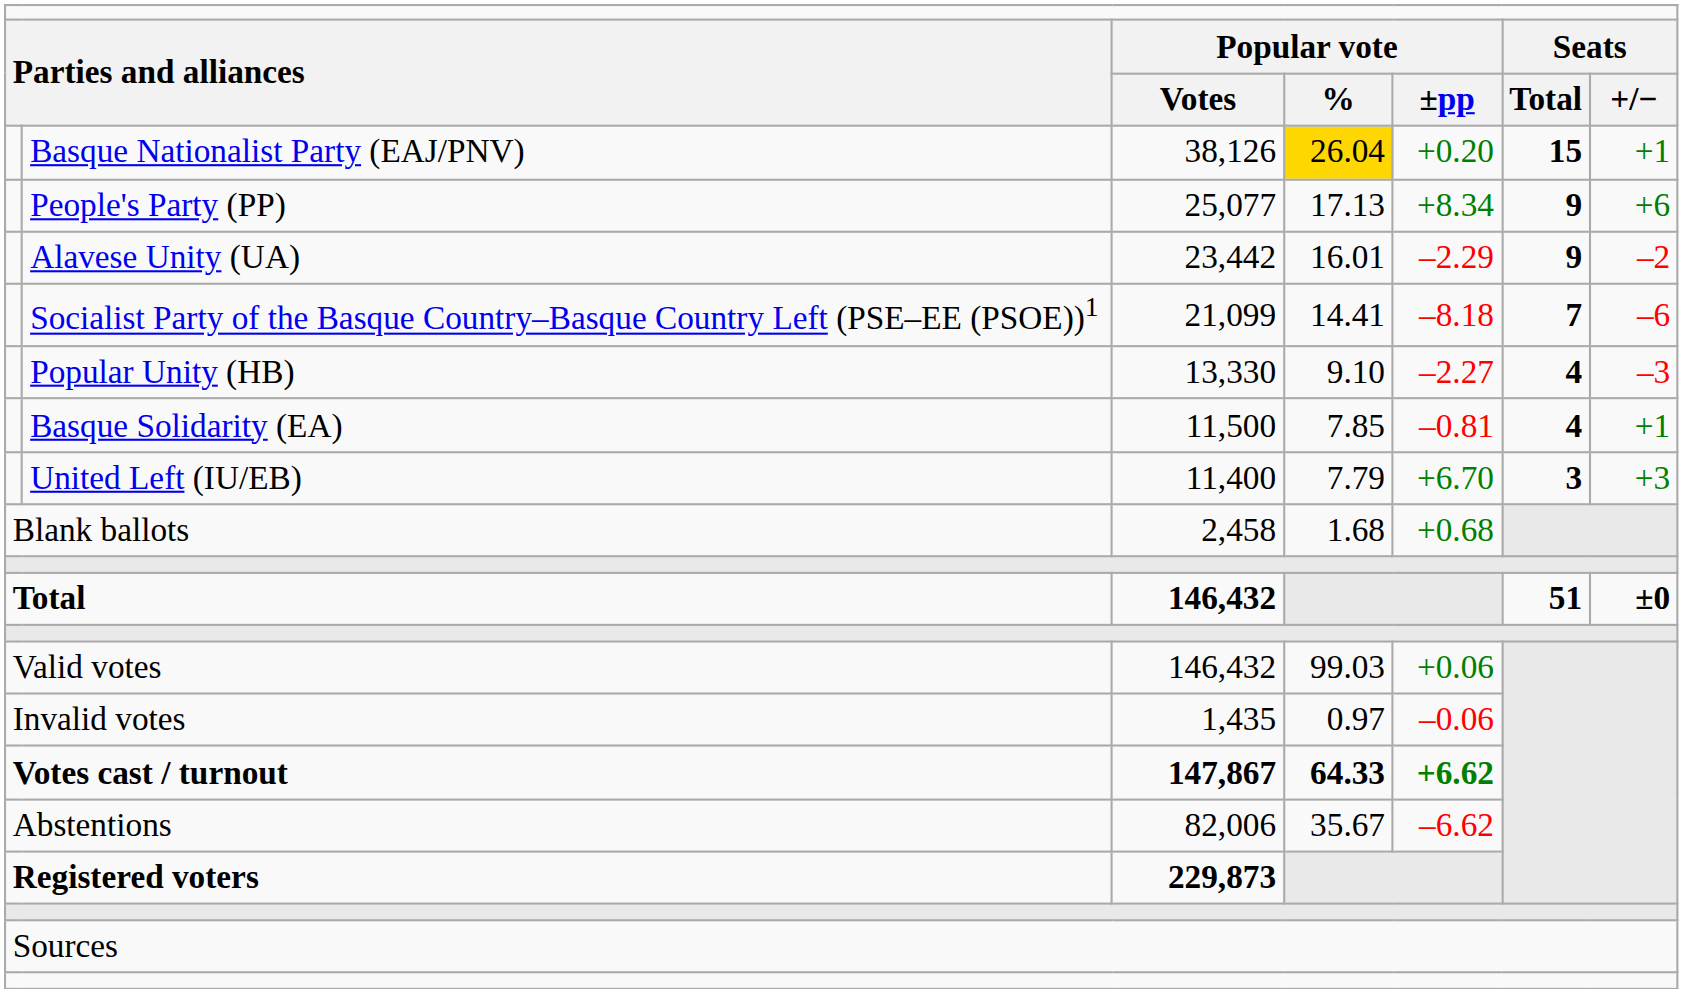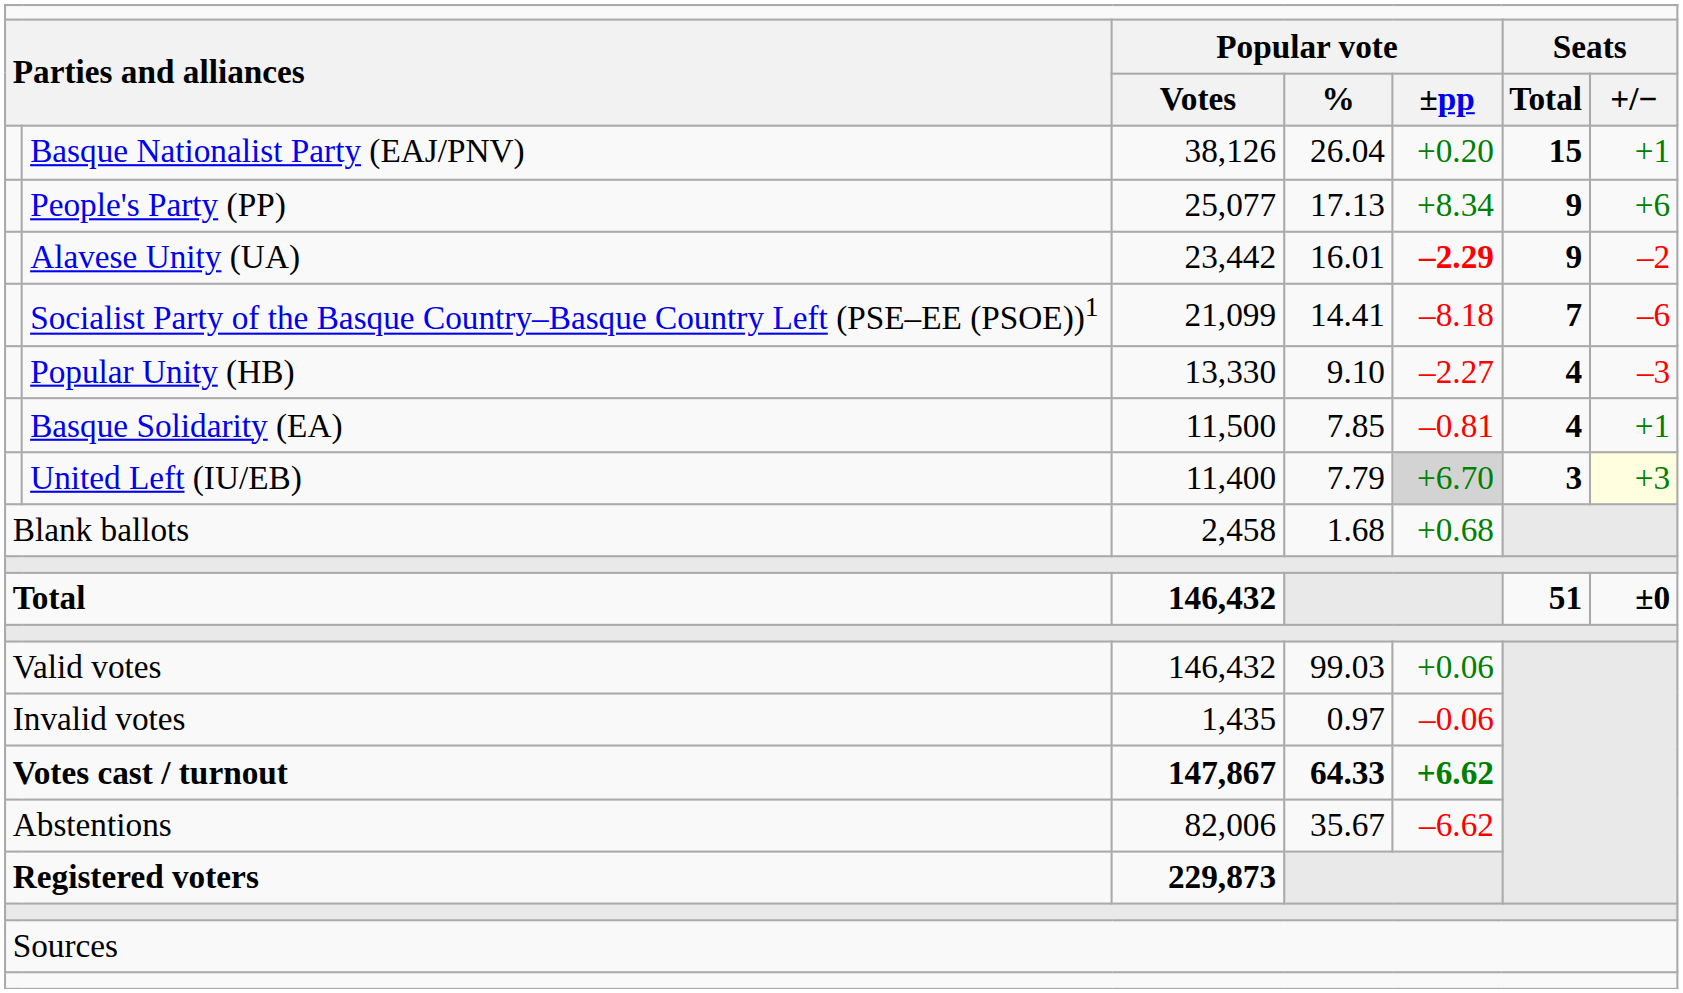Basque Nationalist Party (EAJ/PNV) | column 4: gold background -> no background
Alavese Unity (UA) | column 5: normal -> bold
United Left (IU/EB) | column 5: no background -> lightgrey background
United Left (IU/EB) | column 7: no background -> lightyellow background
